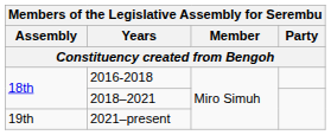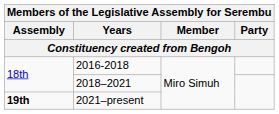2021–present | Assembly: normal -> bold
